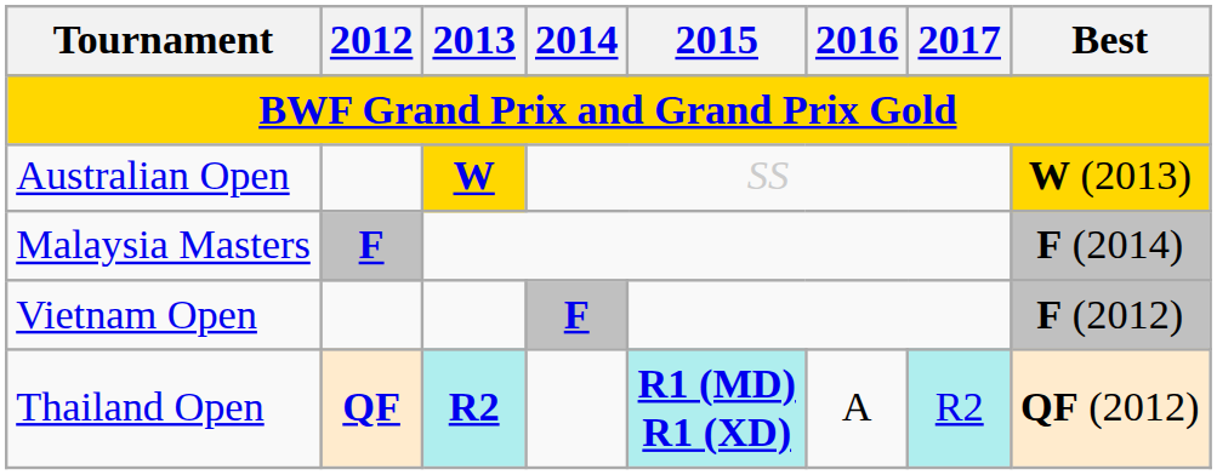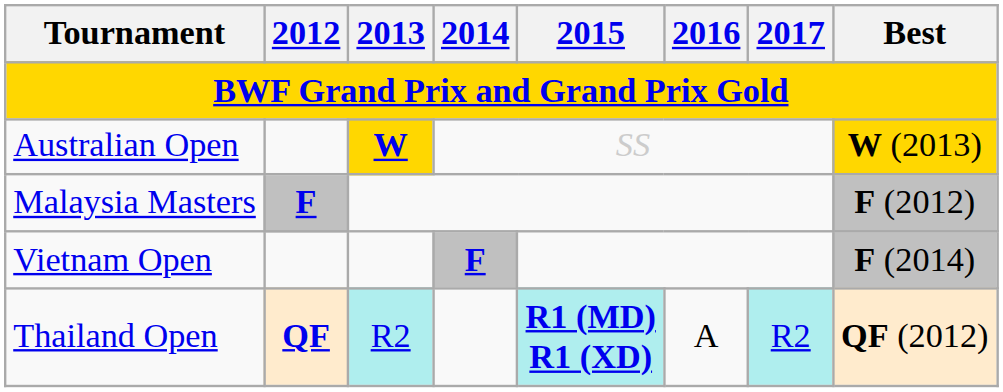Malaysia Masters | Best: F (2014) -> F (2012)
Vietnam Open | Best: F (2012) -> F (2014)
Thailand Open | 2013: bold -> normal
